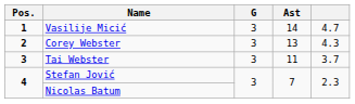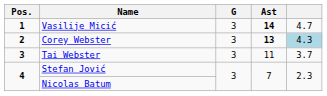Vasilije Micić | Ast: normal -> bold
Corey Webster | Ast: normal -> bold
Corey Webster | column 5: no background -> lightblue background
